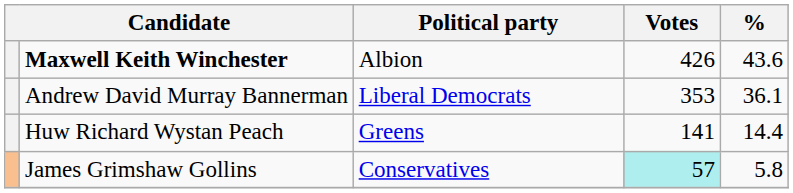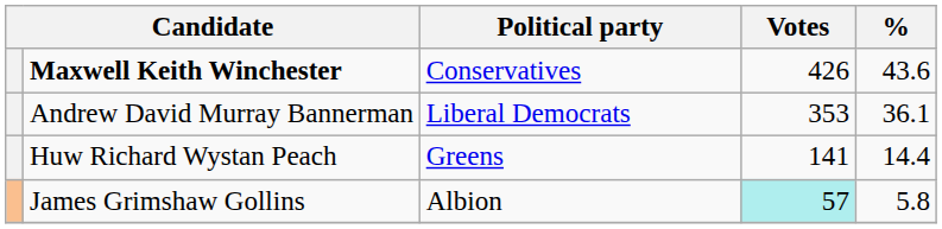Maxwell Keith Winchester | Political party: Albion -> Conservatives
James Grimshaw Gollins | Political party: Conservatives -> Albion
